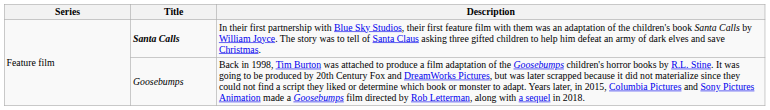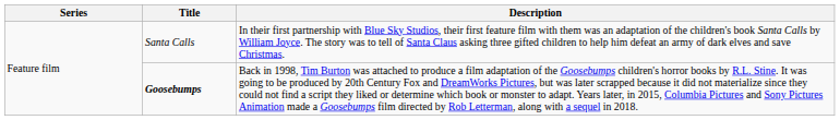Santa Calls | Title: bold -> normal
Goosebumps | Title: normal -> bold
